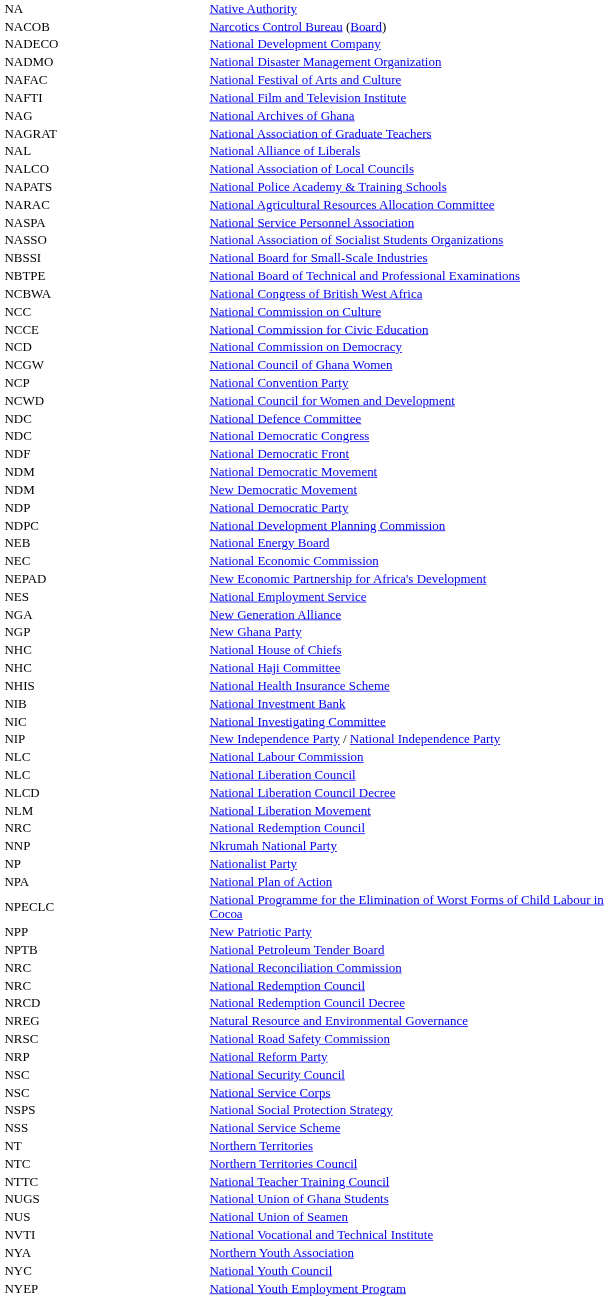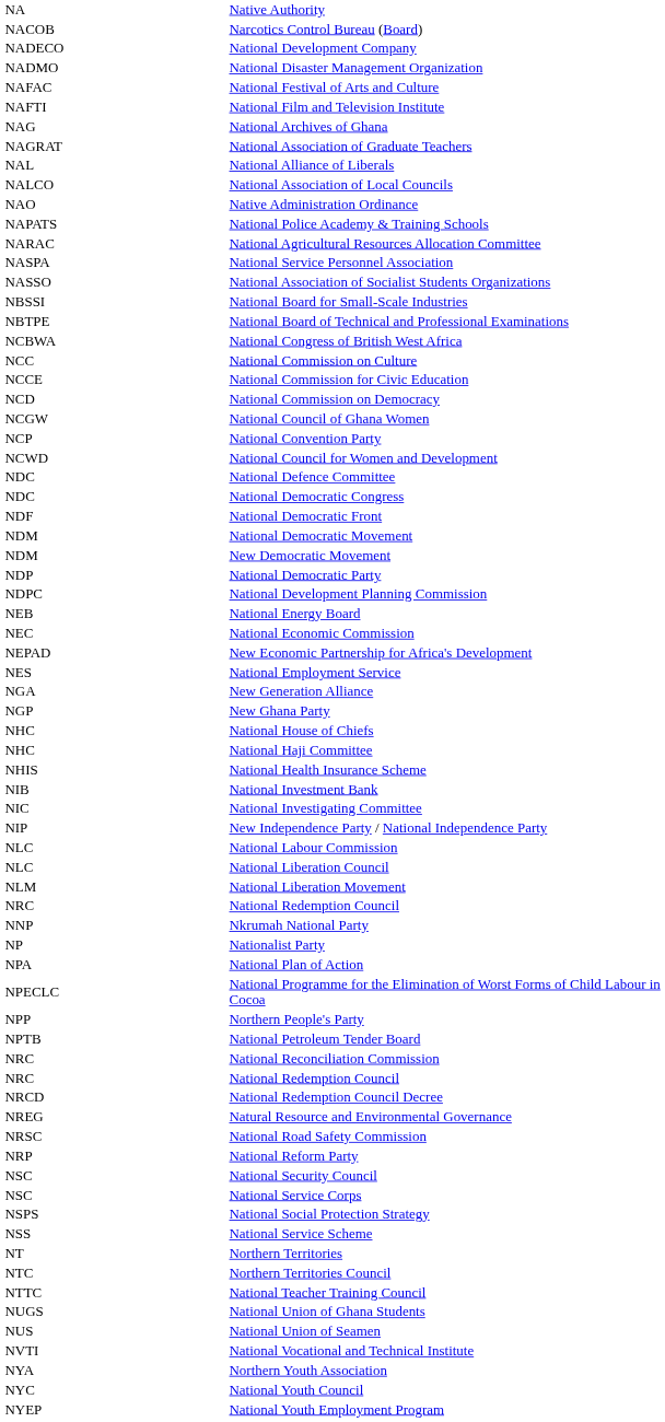+ row: NAO | Native Administration Ordinance
- row: NLCD | National Liberation Council Decree
- row: NPP | New Patriotic Party
+ row: NPP | Northern People's Party
